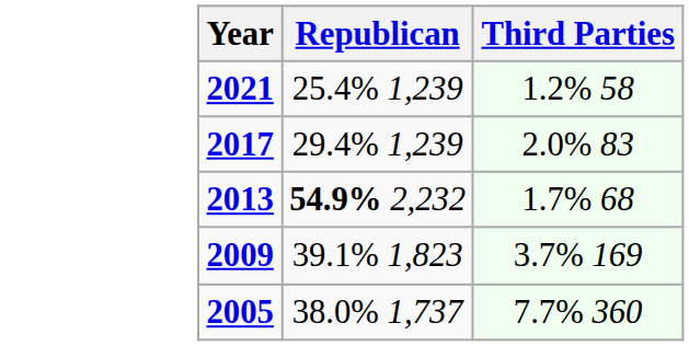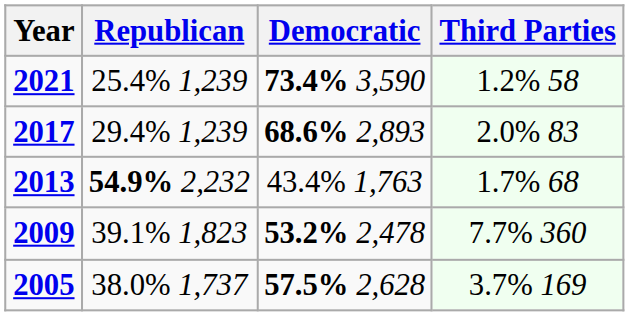+ column: Democratic | 73.4% 3,590 | 68.6% 2,893 | 43.4% 1,763 | 53.2% 2,478 | 57.5% 2,628
2009 | Third Parties: 3.7% 169 -> 7.7% 360
2005 | Third Parties: 7.7% 360 -> 3.7% 169
